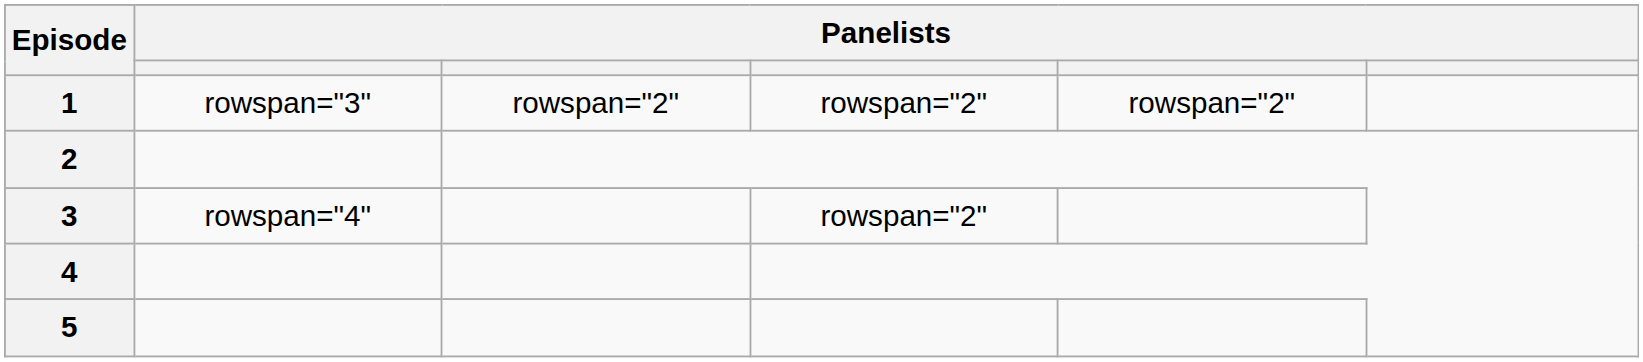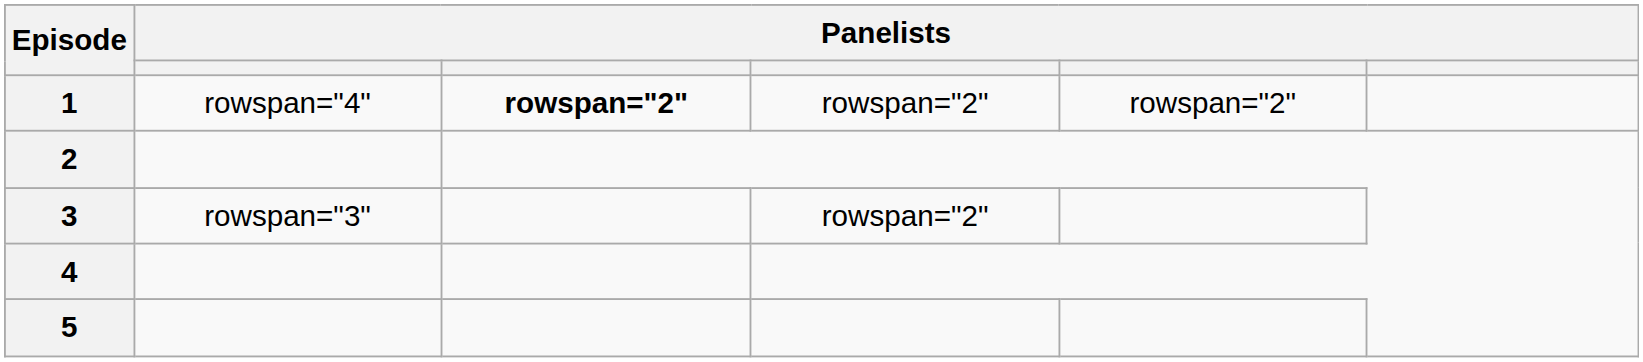1 | column 2: rowspan="3" -> rowspan="4"
1 | column 3: normal -> bold
3 | column 2: rowspan="4" -> rowspan="3"
